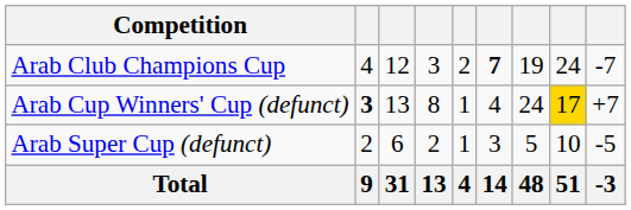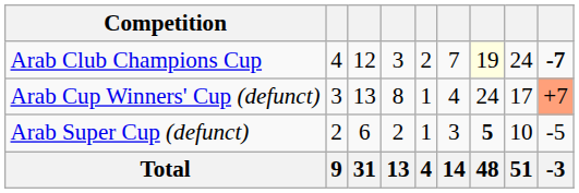Arab Club Champions Cup | column 6: bold -> normal
Arab Club Champions Cup | column 7: no background -> lightyellow background
Arab Club Champions Cup | column 9: normal -> bold
Arab Cup Winners' Cup (defunct) | column 2: bold -> normal
Arab Cup Winners' Cup (defunct) | column 8: gold background -> no background
Arab Cup Winners' Cup (defunct) | column 9: no background -> lightsalmon background
Arab Super Cup (defunct) | column 7: normal -> bold
